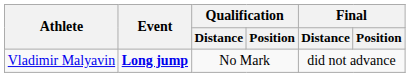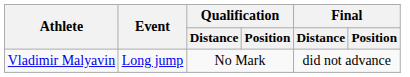Vladimir Malyavin | Event: bold -> normal
